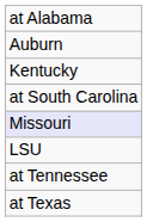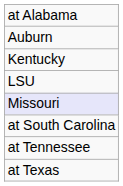row 4 | column 1: at South Carolina -> LSU
row 6 | column 1: LSU -> at South Carolina
